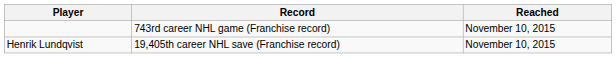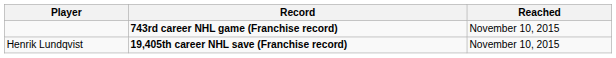row 2 | Record: normal -> bold
row 3 | Record: normal -> bold
